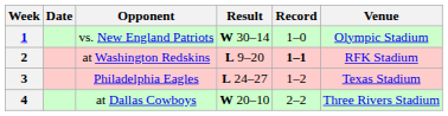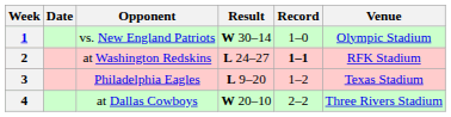2 | Result: L 9–20 -> L 24–27
3 | Result: L 24–27 -> L 9–20
